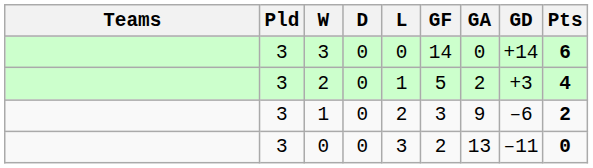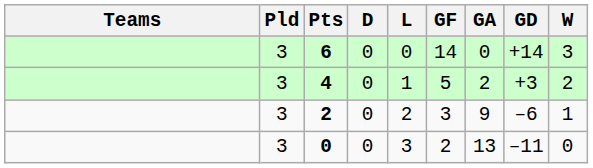columns swapped: W <-> Pts
